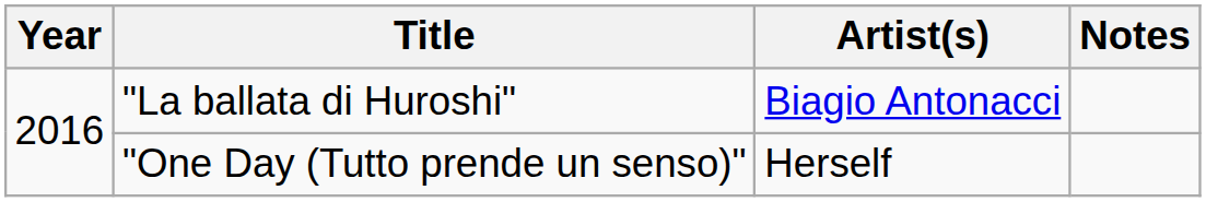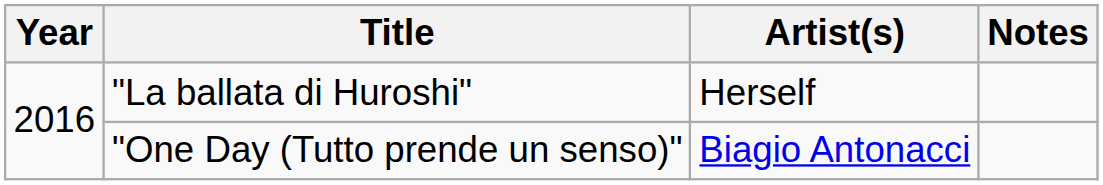"La ballata di Huroshi" | Artist(s): Biagio Antonacci -> Herself
"One Day (Tutto prende un senso)" | Artist(s): Herself -> Biagio Antonacci
